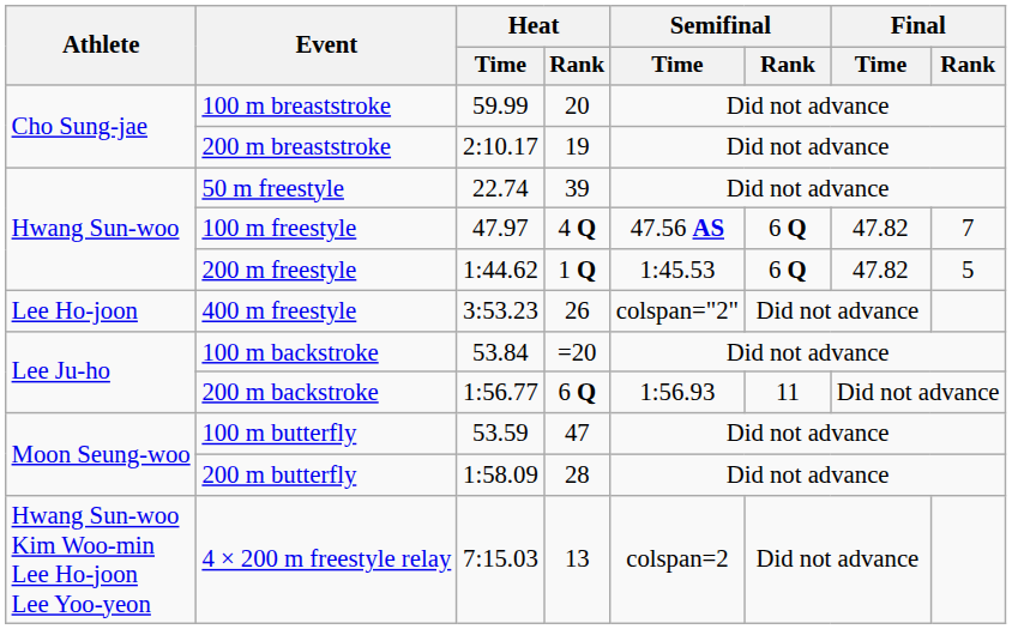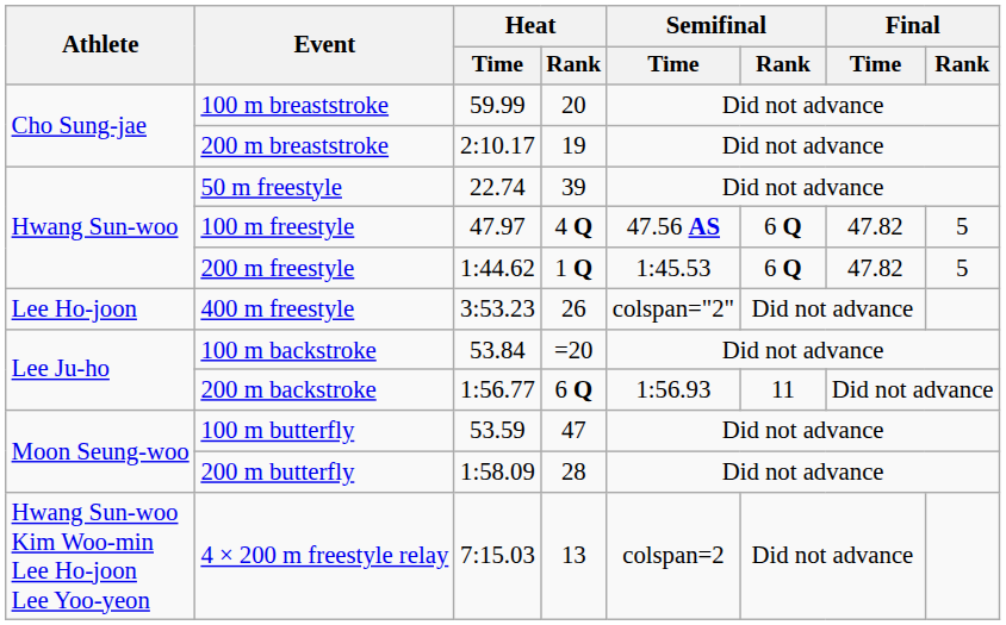100 m freestyle | Final / Rank: 7 -> 5
